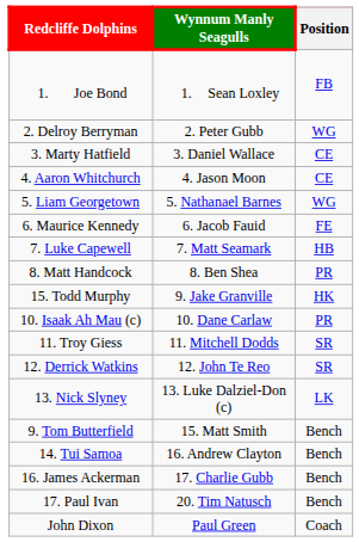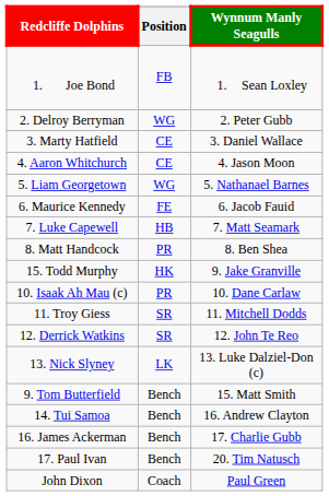columns swapped: Position <-> Wynnum Manly Seagulls
